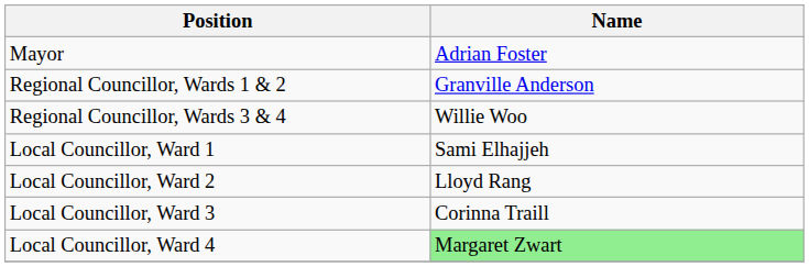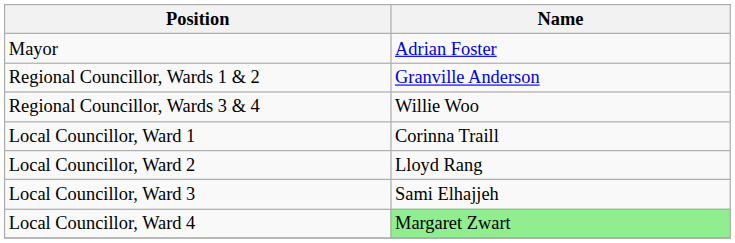Local Councillor, Ward 1 | Name: Sami Elhajjeh -> Corinna Traill
Local Councillor, Ward 3 | Name: Corinna Traill -> Sami Elhajjeh
